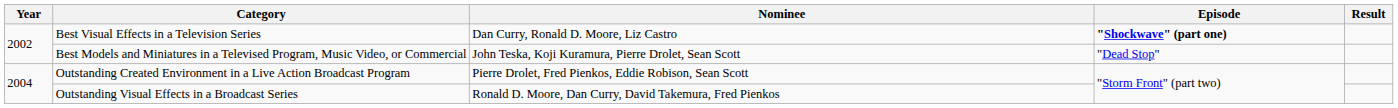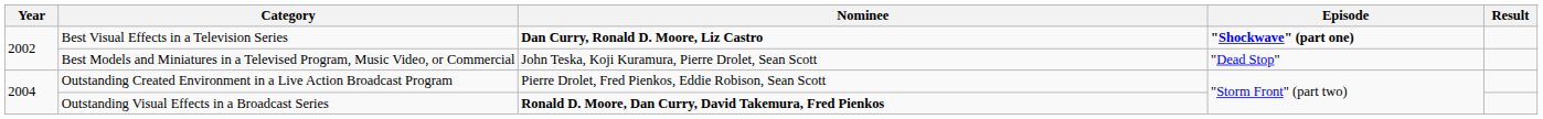Best Visual Effects in a Television Series | Nominee: normal -> bold
Outstanding Visual Effects in a Broadcast Series | Nominee: normal -> bold
